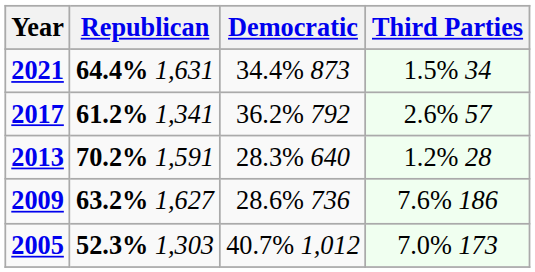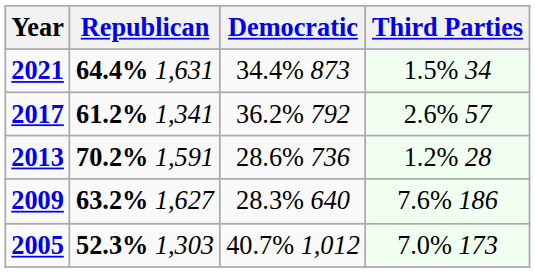2013 | Democratic: 28.3% 640 -> 28.6% 736
2009 | Democratic: 28.6% 736 -> 28.3% 640
